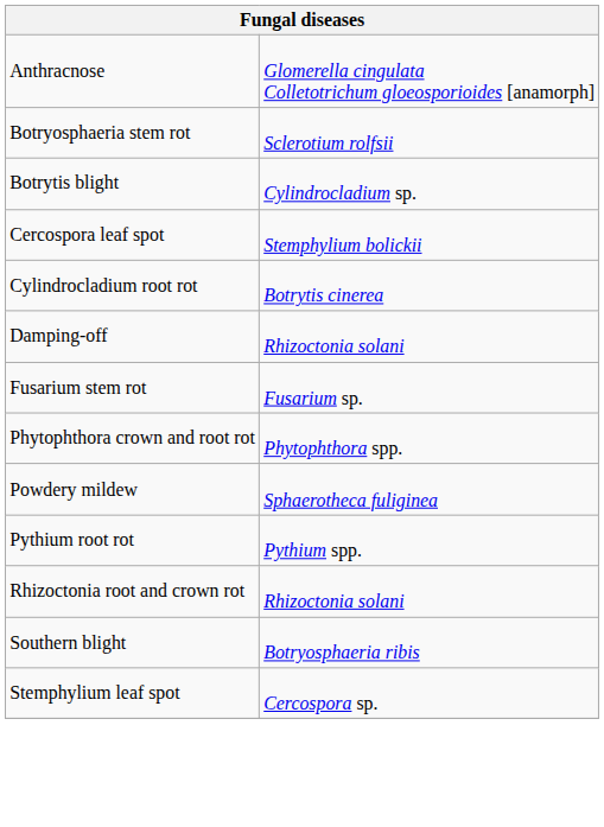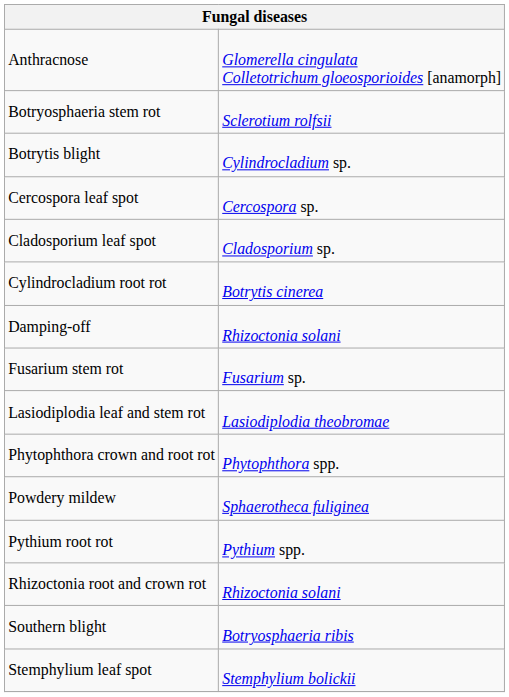Cercospora leaf spot | column 2: Stemphylium bolickii -> Cercospora sp.
+ row: Cladosporium leaf spot | Cladosporium sp.
+ row: Lasiodiplodia leaf and stem rot | Lasiodiplodia theobromae
Stemphylium leaf spot | column 2: Cercospora sp. -> Stemphylium bolickii
